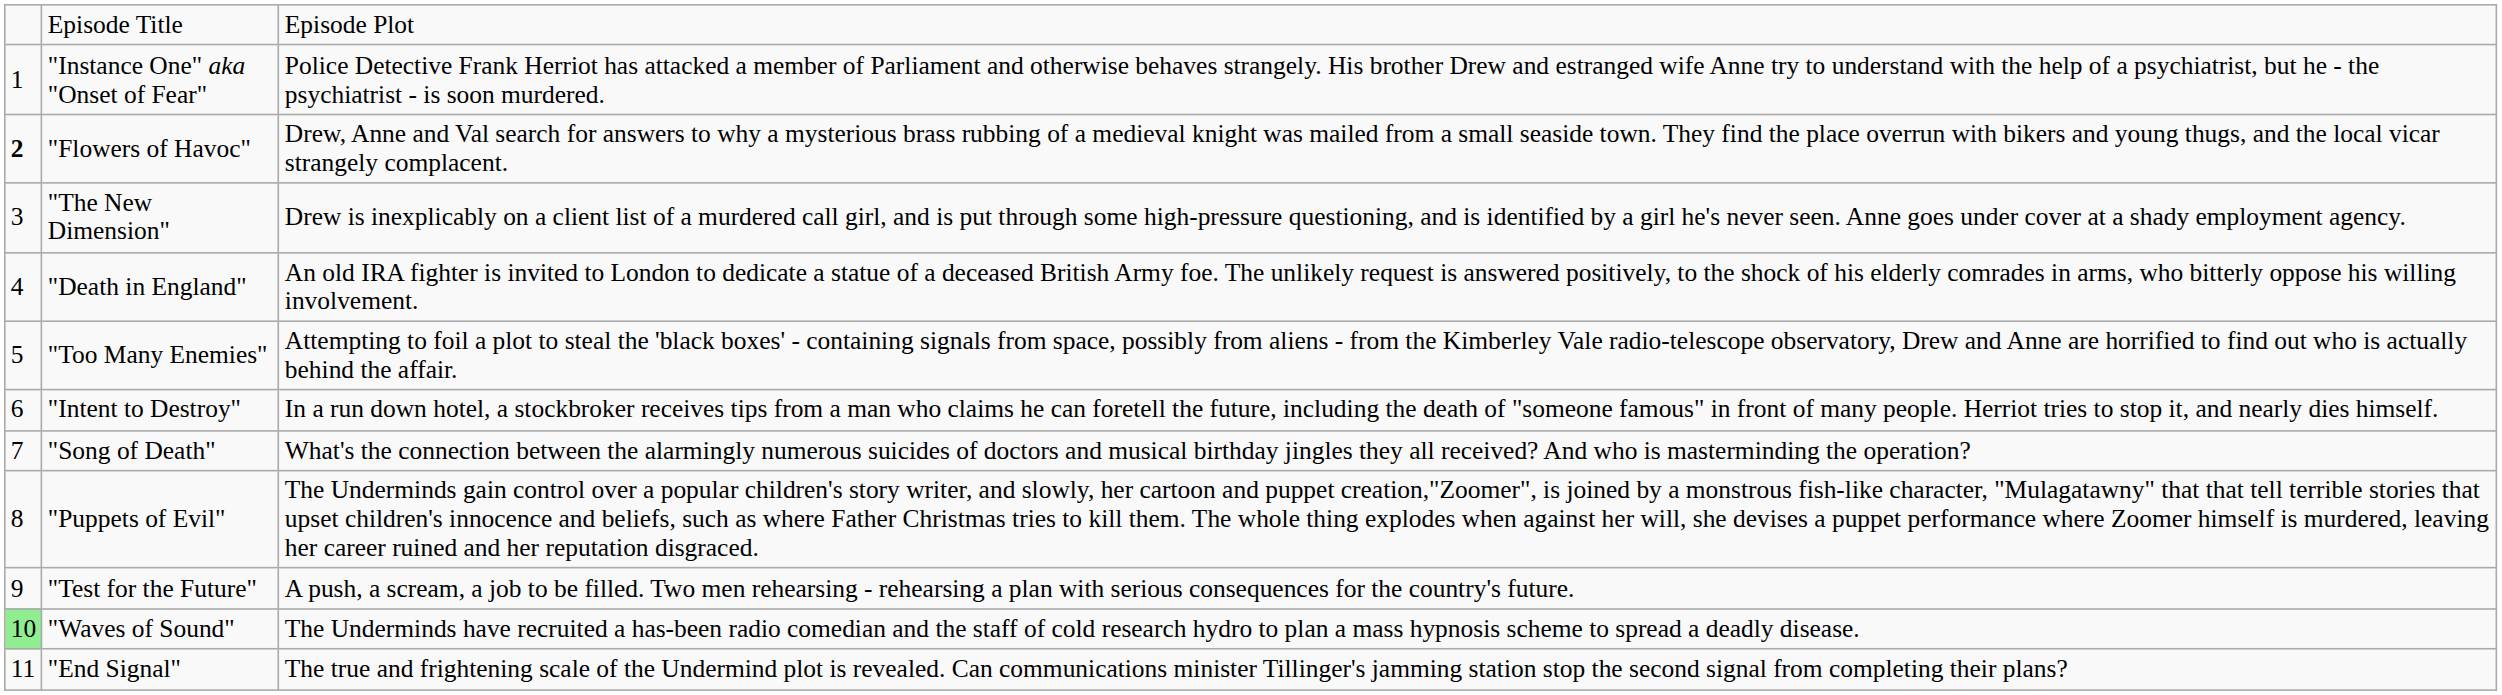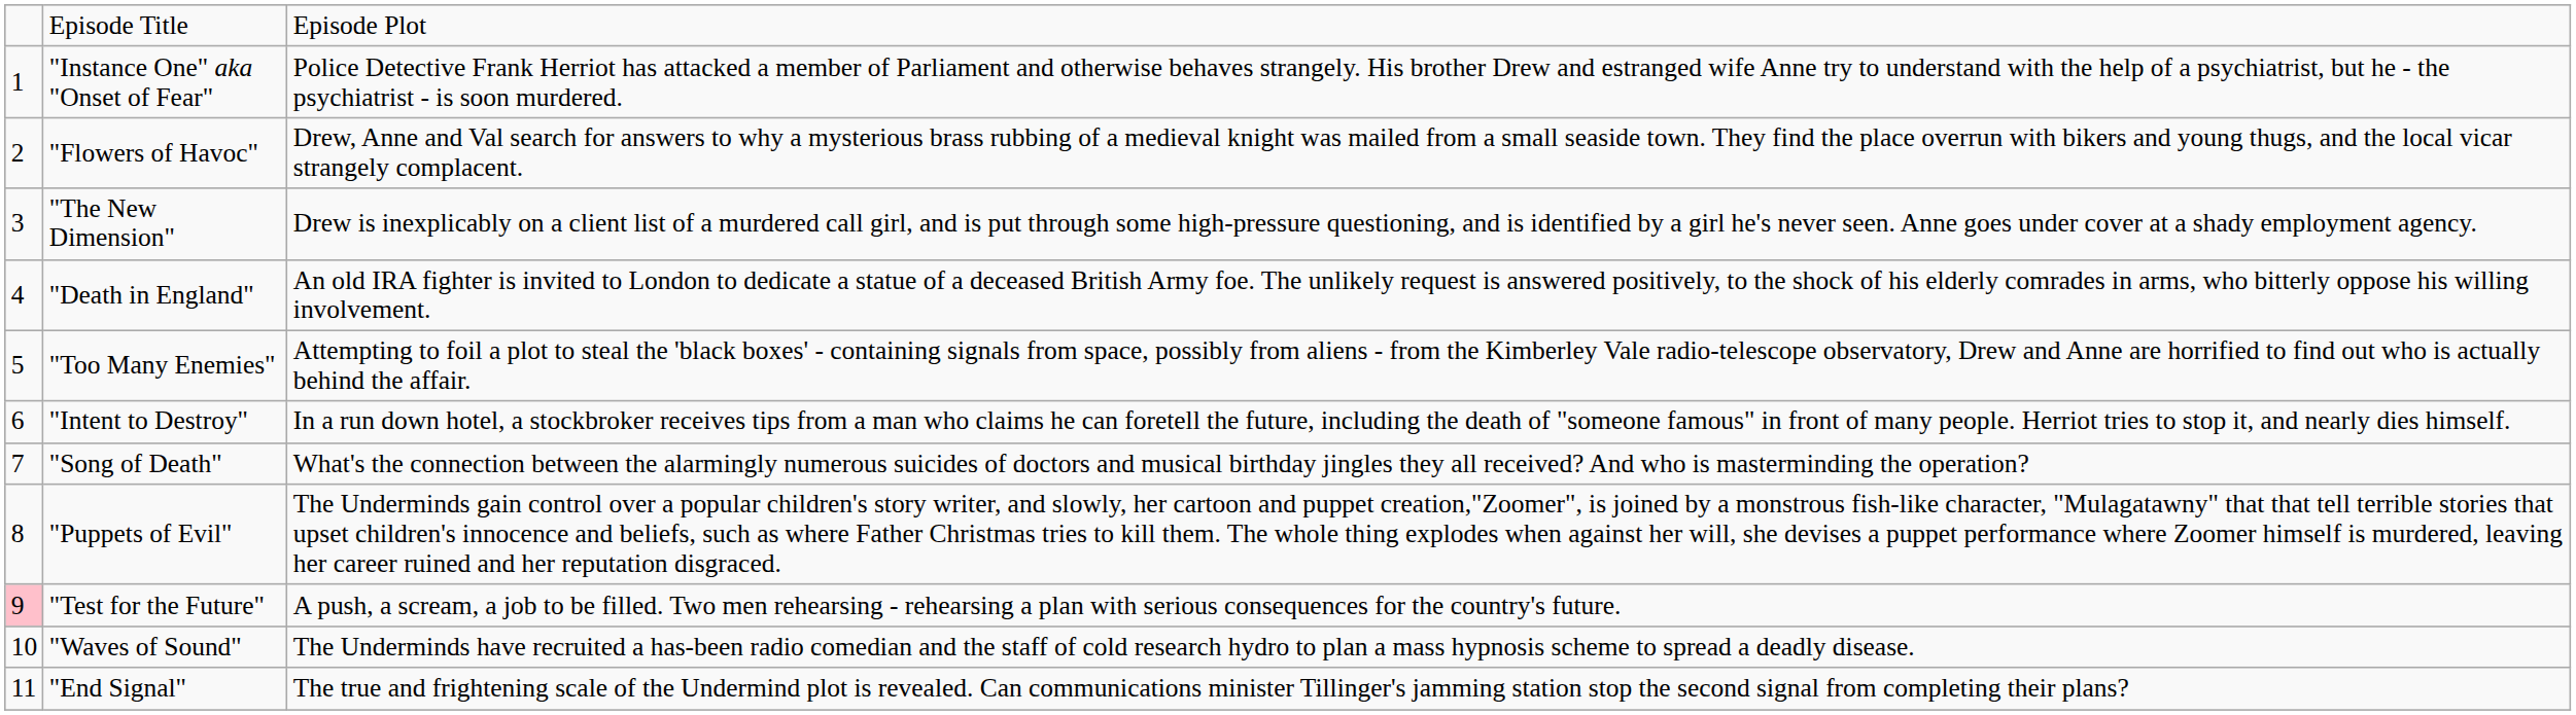"Flowers of Havoc" | column 1: bold -> normal
"Test for the Future" | column 1: no background -> pink background
"Waves of Sound" | column 1: lightgreen background -> no background
